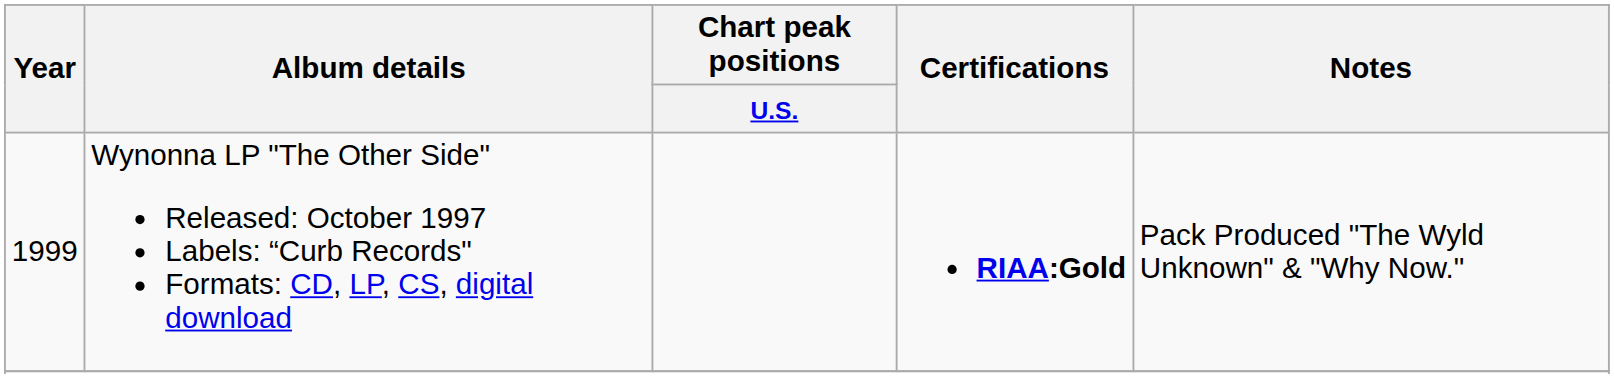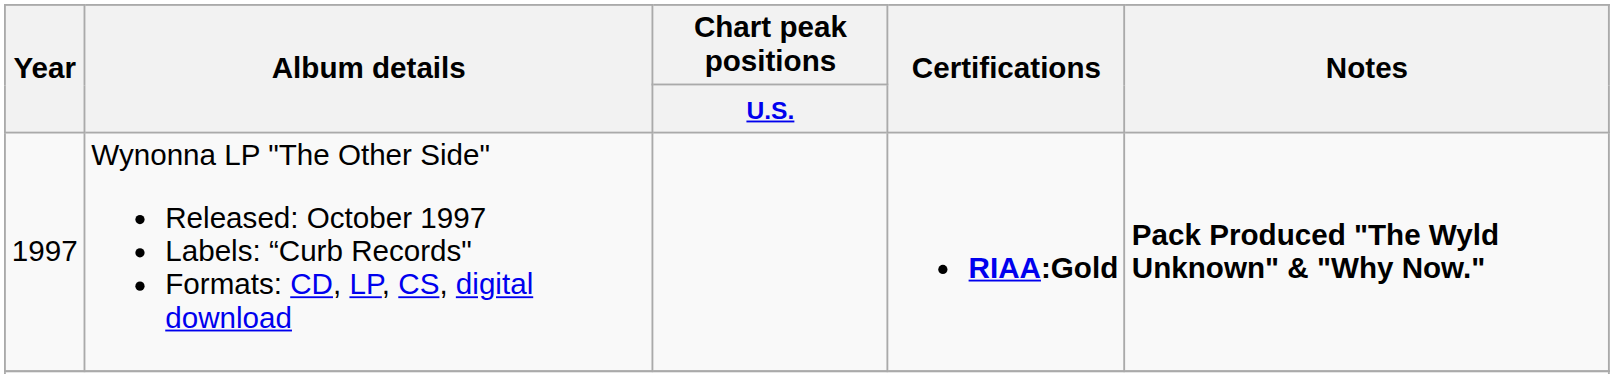row 3 | Year: 1999 -> 1997
row 3 | Notes: normal -> bold
